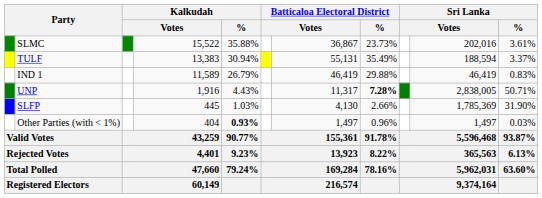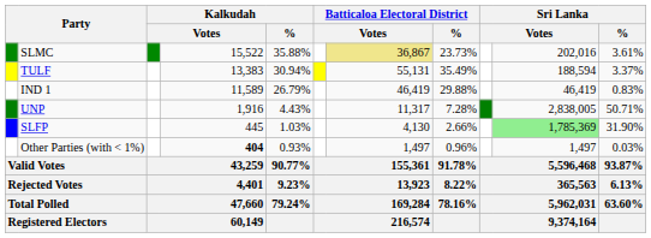SLMC | column 7: no background -> khaki background
UNP | Batticaloa Electoral District / %: bold -> normal
SLFP | column 10: no background -> lightgreen background
Other Parties (with < 1%) | column 4: normal -> bold
Other Parties (with < 1%) | Kalkudah / %: bold -> normal
